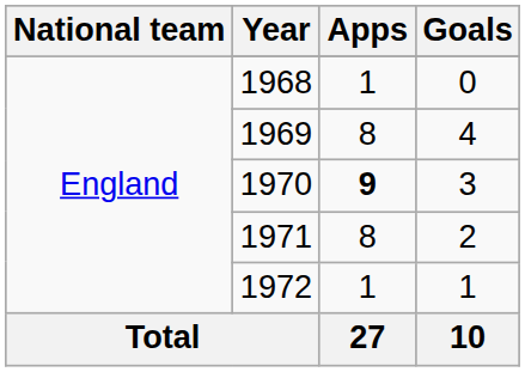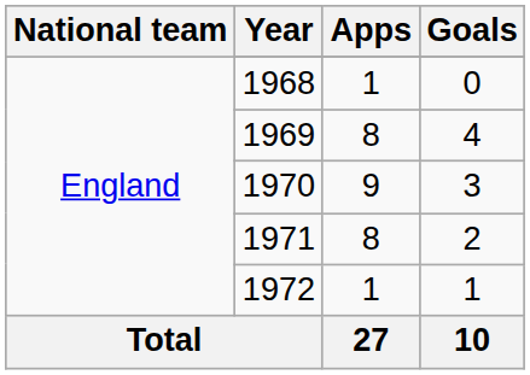1970 | Apps: bold -> normal
